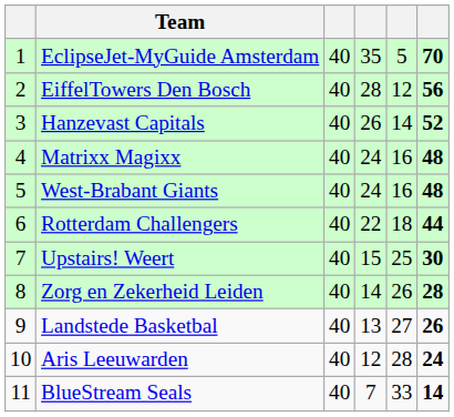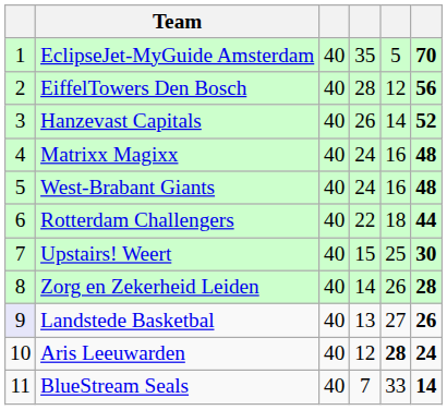Landstede Basketbal | column 1: no background -> lavender background
Aris Leeuwarden | column 5: normal -> bold
